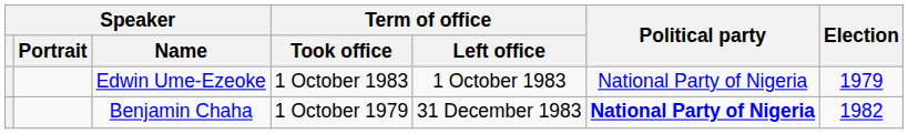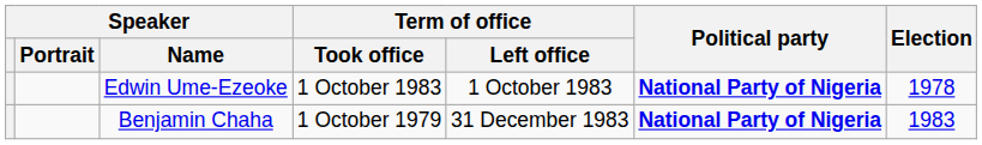Edwin Ume-Ezeoke | Political party: normal -> bold
Edwin Ume-Ezeoke | Election: 1979 -> 1978
Benjamin Chaha | Election: 1982 -> 1983
